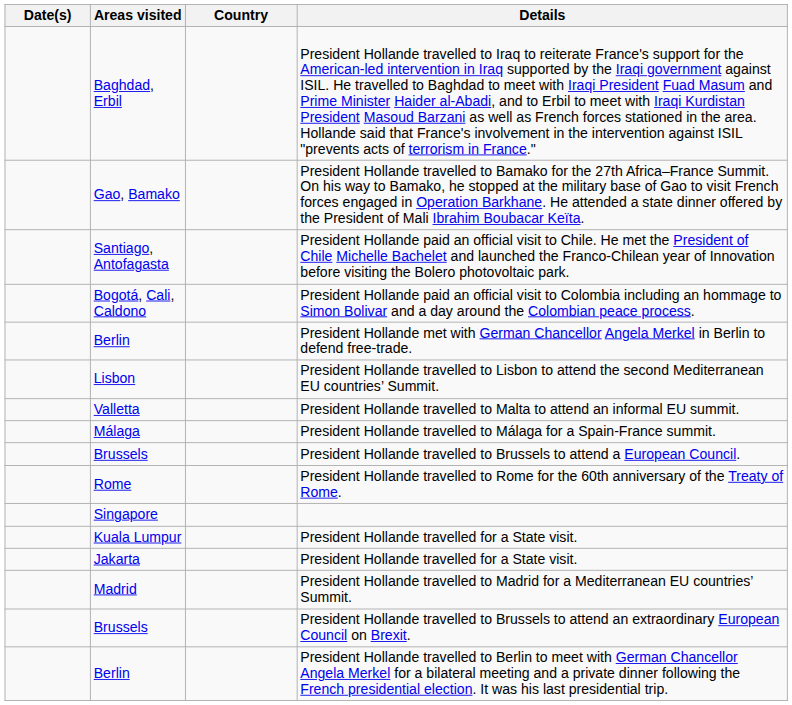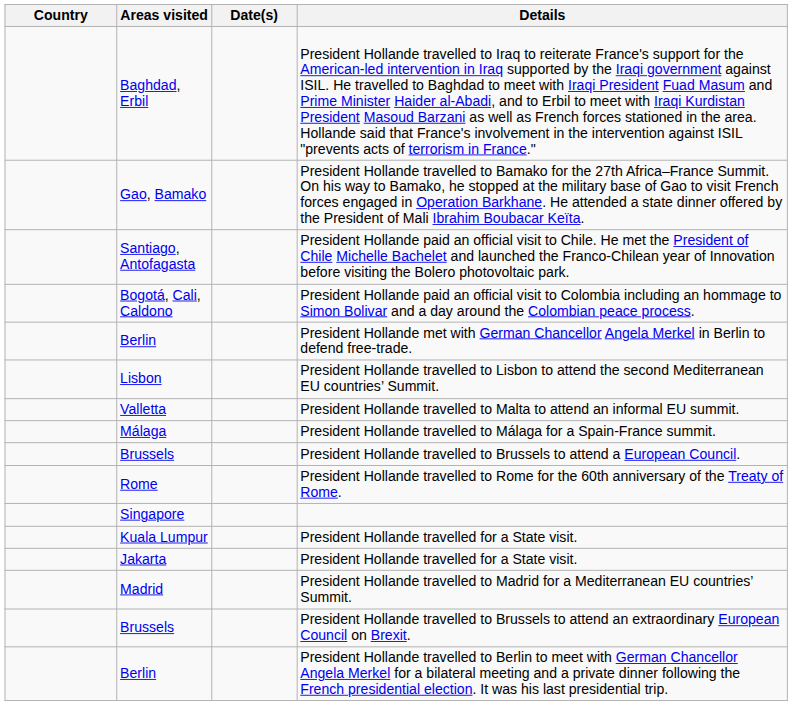columns swapped: Country <-> Date(s)
